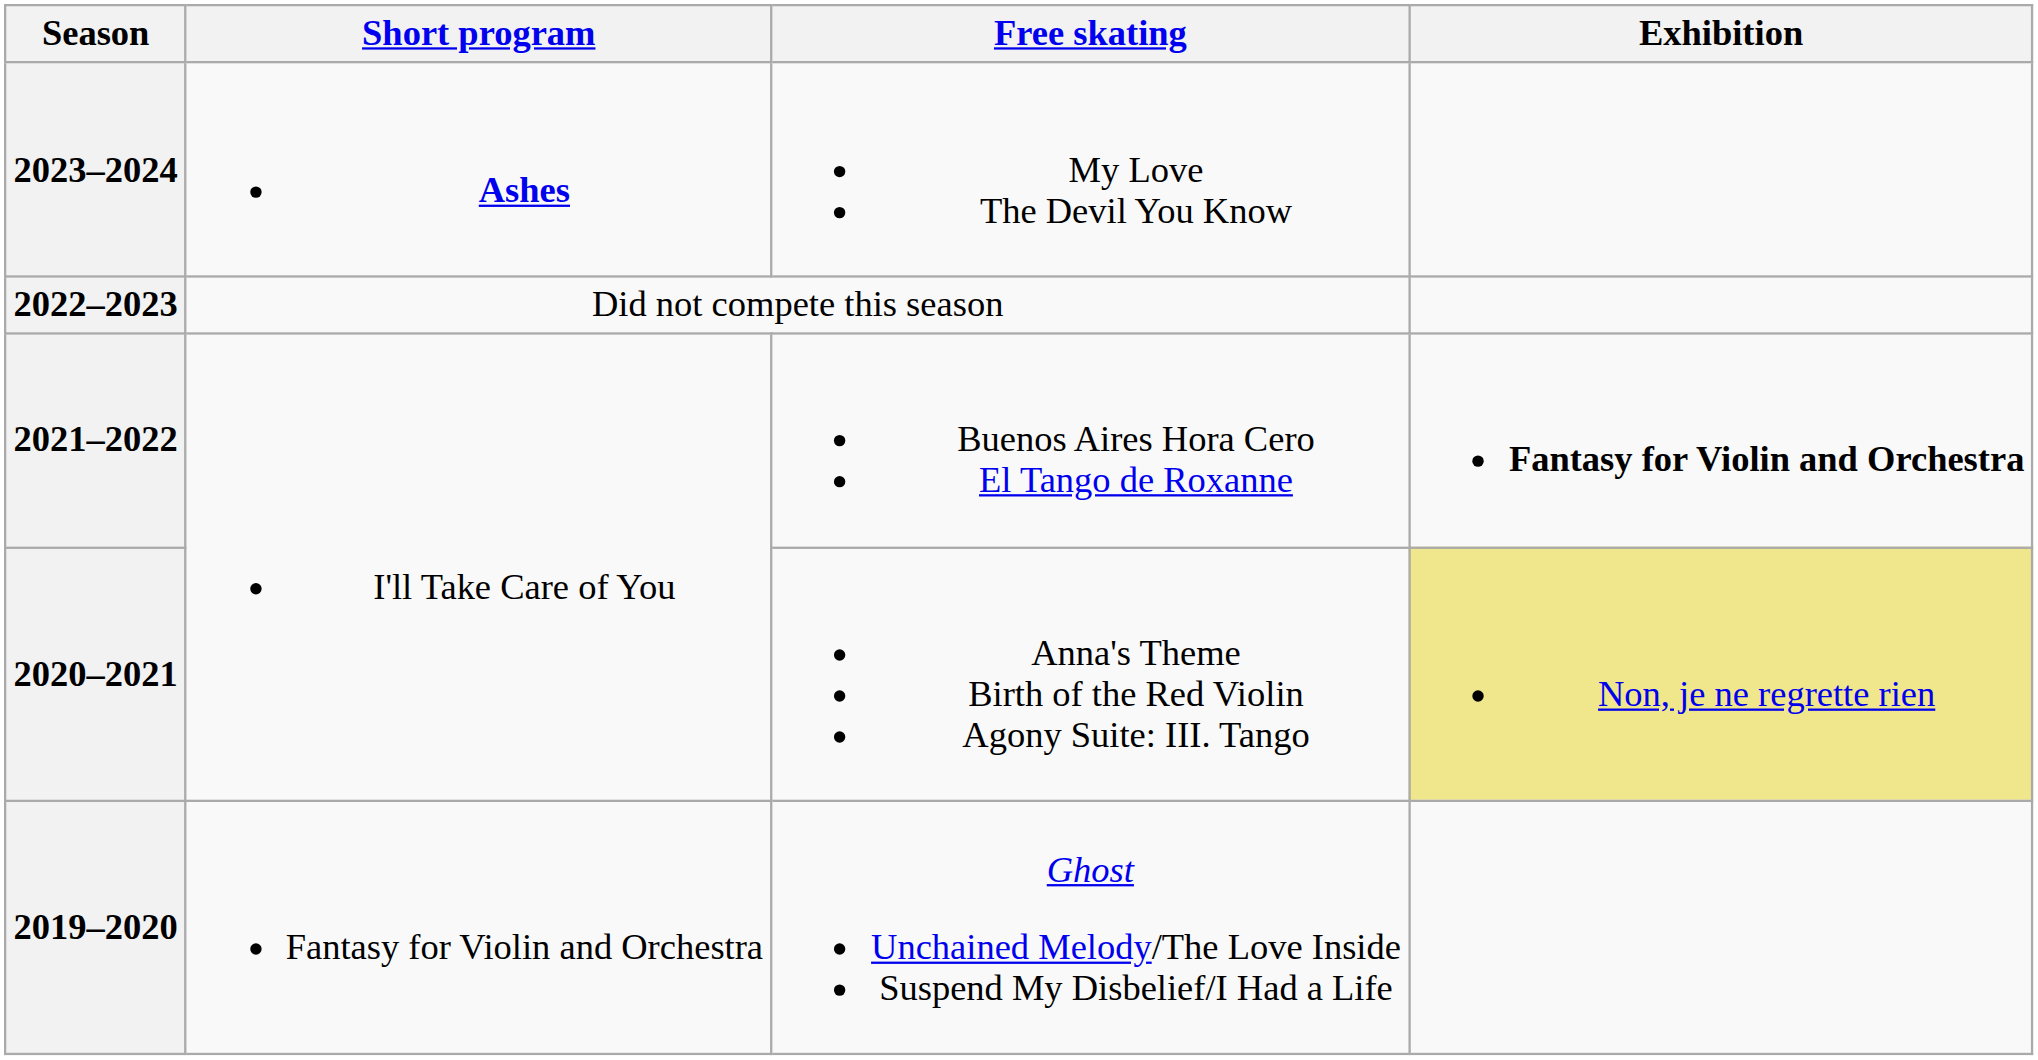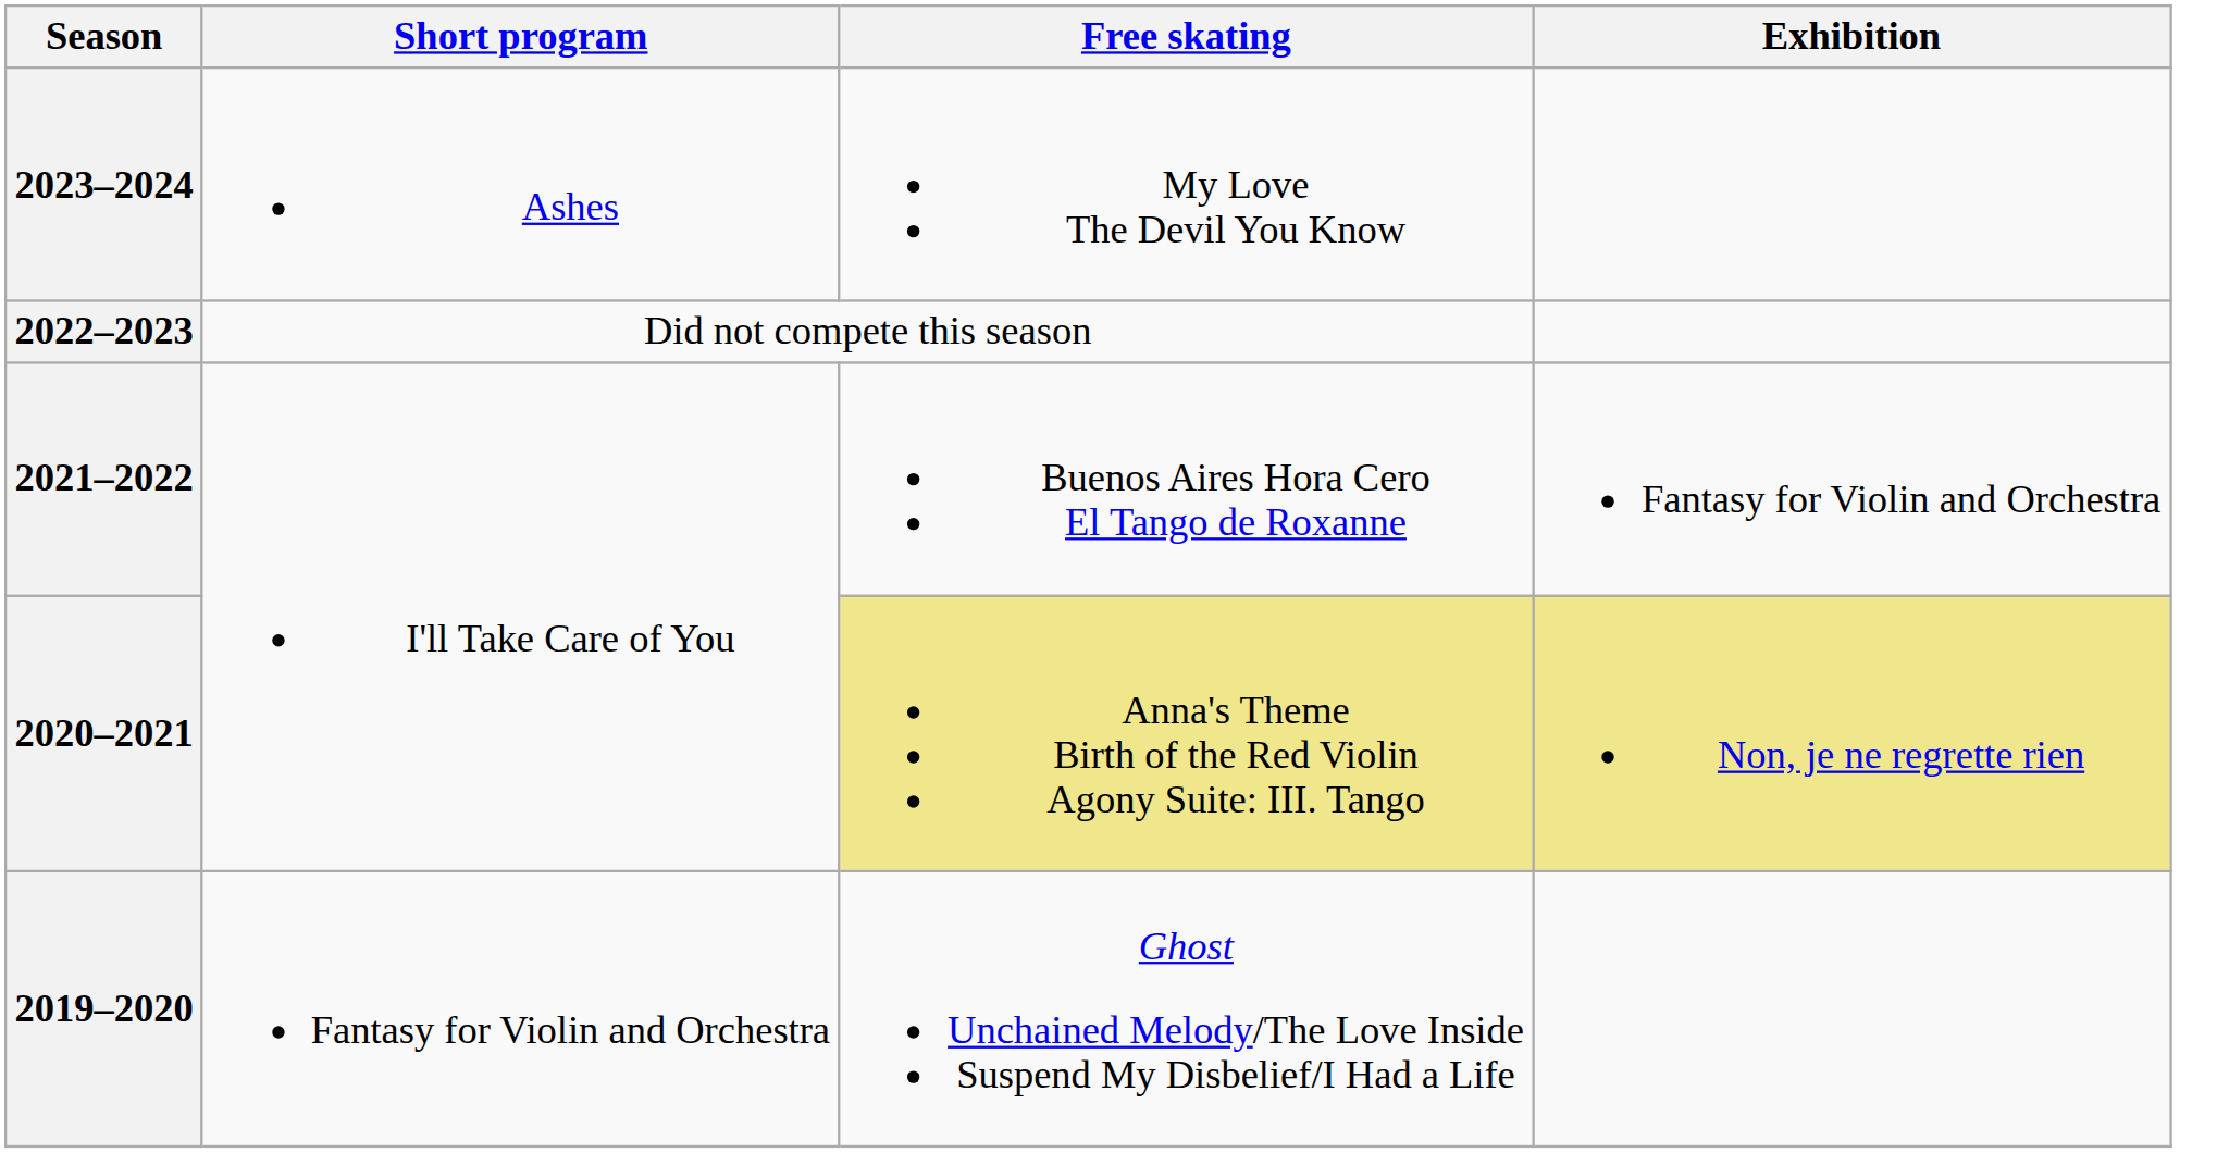2023–2024 | Short program: bold -> normal
2021–2022 | Exhibition: bold -> normal
2020–2021 | Free skating: no background -> khaki background
